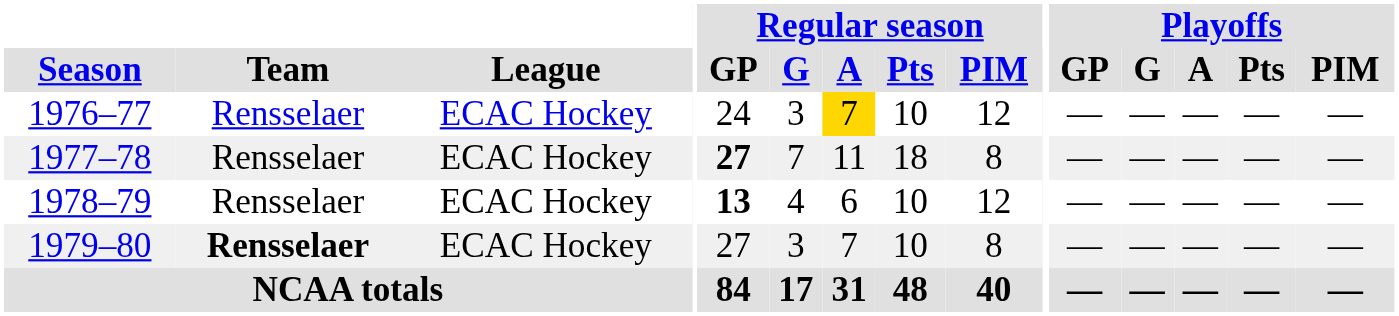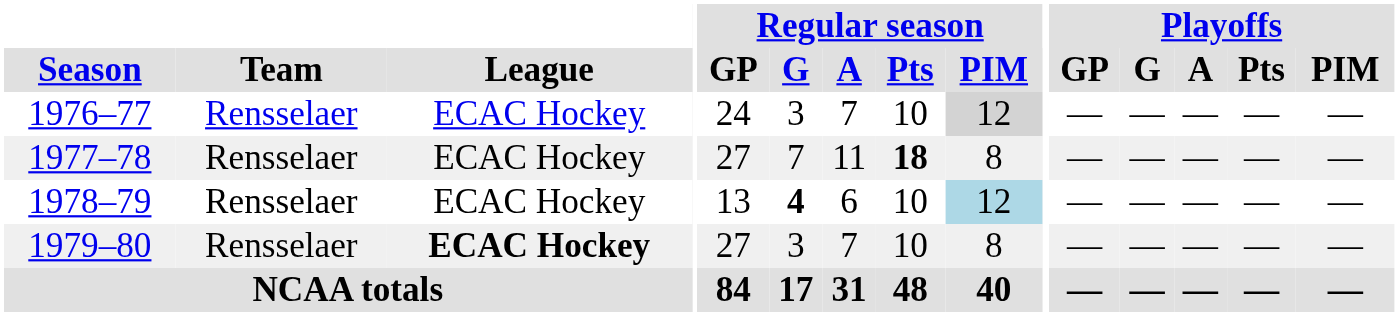1976–77 | Regular season / A: gold background -> no background
1976–77 | Regular season / PIM: no background -> lightgrey background
1977–78 | Regular season / GP: bold -> normal
1977–78 | Regular season / Pts: normal -> bold
1978–79 | Regular season / GP: bold -> normal
1978–79 | Regular season / G: normal -> bold
1978–79 | Regular season / PIM: no background -> lightblue background
1979–80 | Team: bold -> normal
1979–80 | League: normal -> bold
